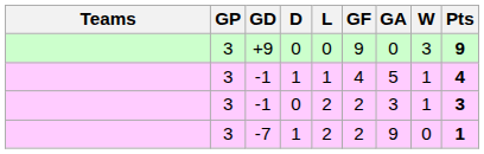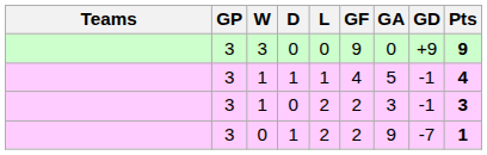columns swapped: W <-> GD
